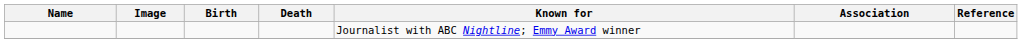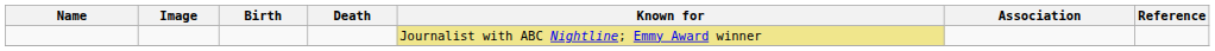row 2 | Known for: no background -> khaki background
